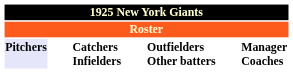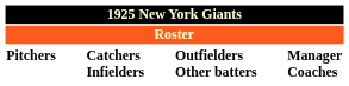Pitchers | column 1: lavender background -> no background
